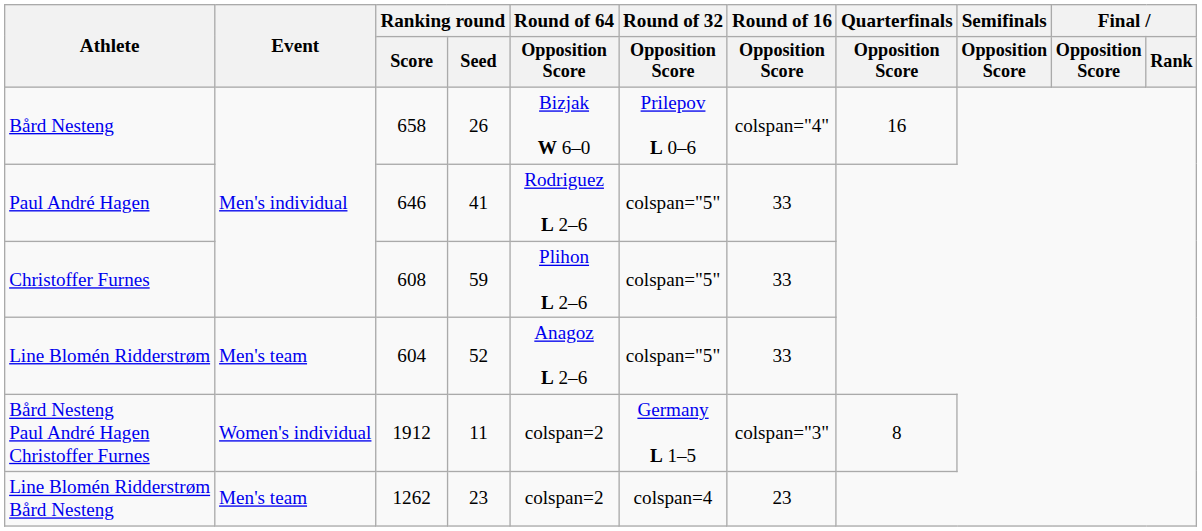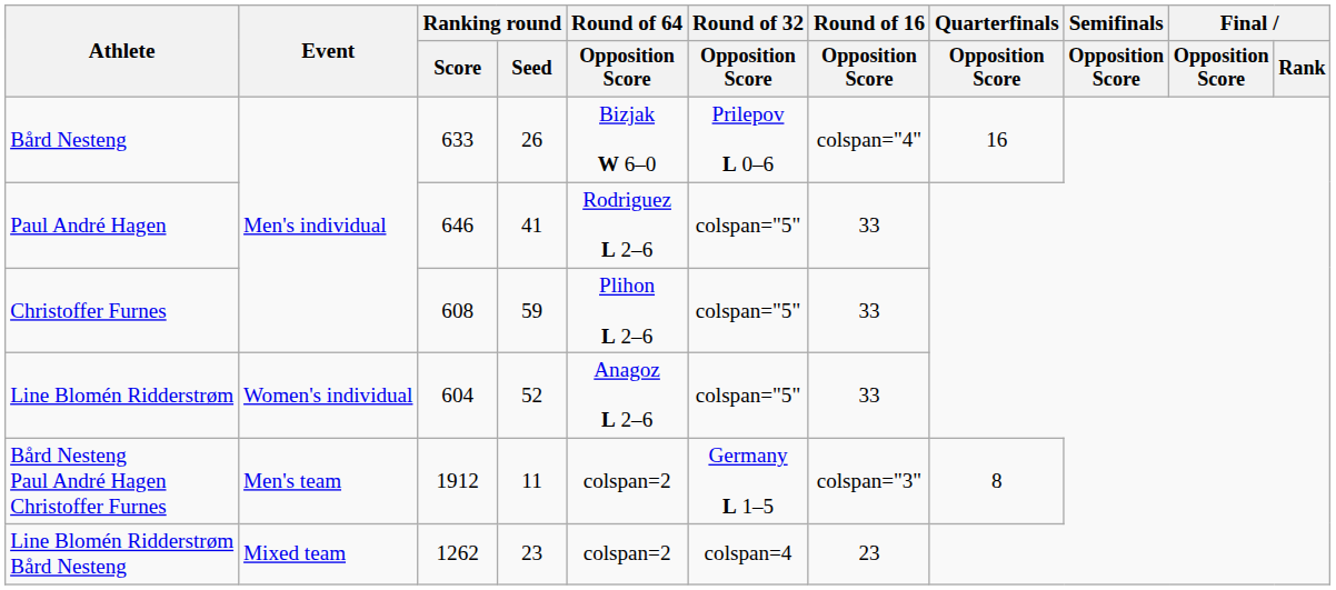Bård Nesteng | Ranking round / Score: 658 -> 633
Line Blomén Ridderstrøm | Event: Men's team -> Women's individual
Bård Nesteng Paul André Hagen Christoffer Furnes | Event: Women's individual -> Men's team
Line Blomén Ridderstrøm Bård Nesteng | Event: Men's team -> Mixed team
